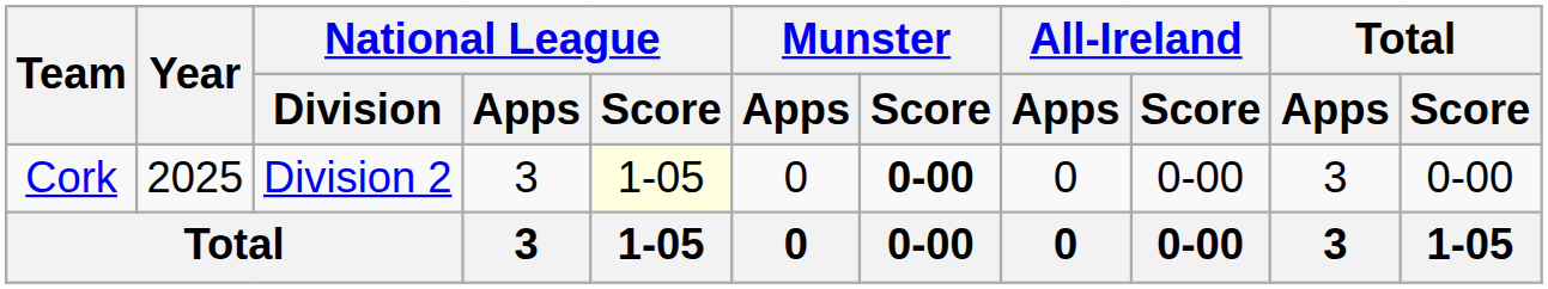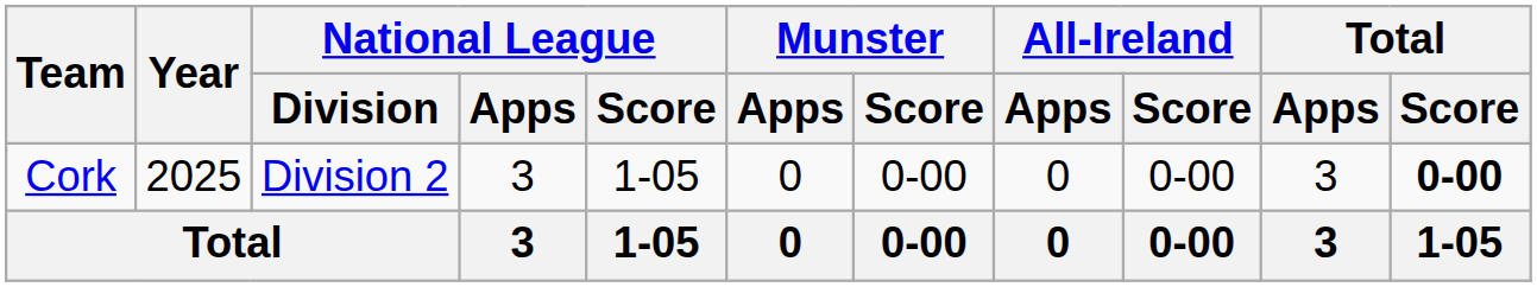Cork | National League / Score: lightyellow background -> no background
Cork | Munster / Score: bold -> normal
Cork | Total / Score: normal -> bold
